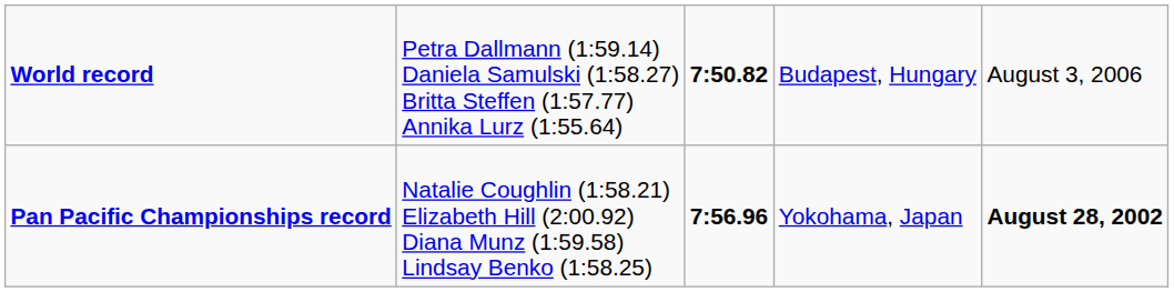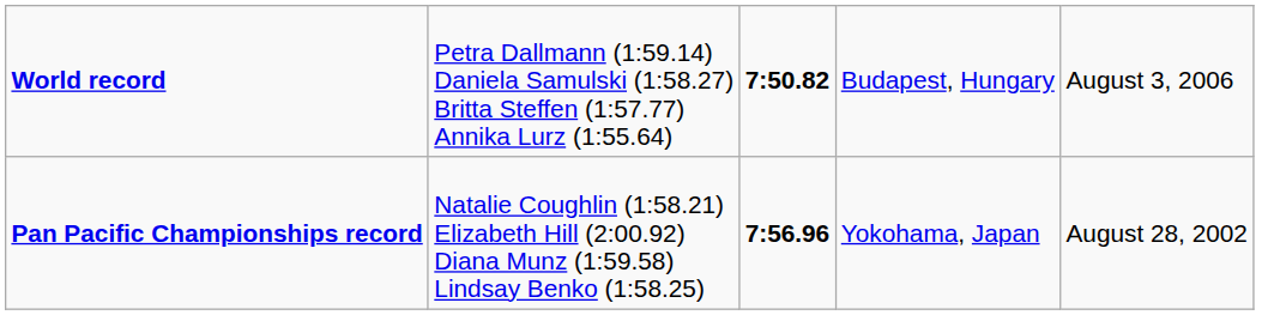Pan Pacific Championships record | column 5: bold -> normal
